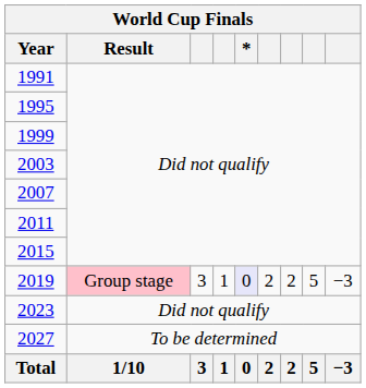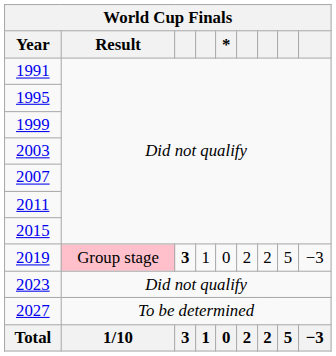2019 | column 3: normal -> bold
2019 | *: lavender background -> no background
